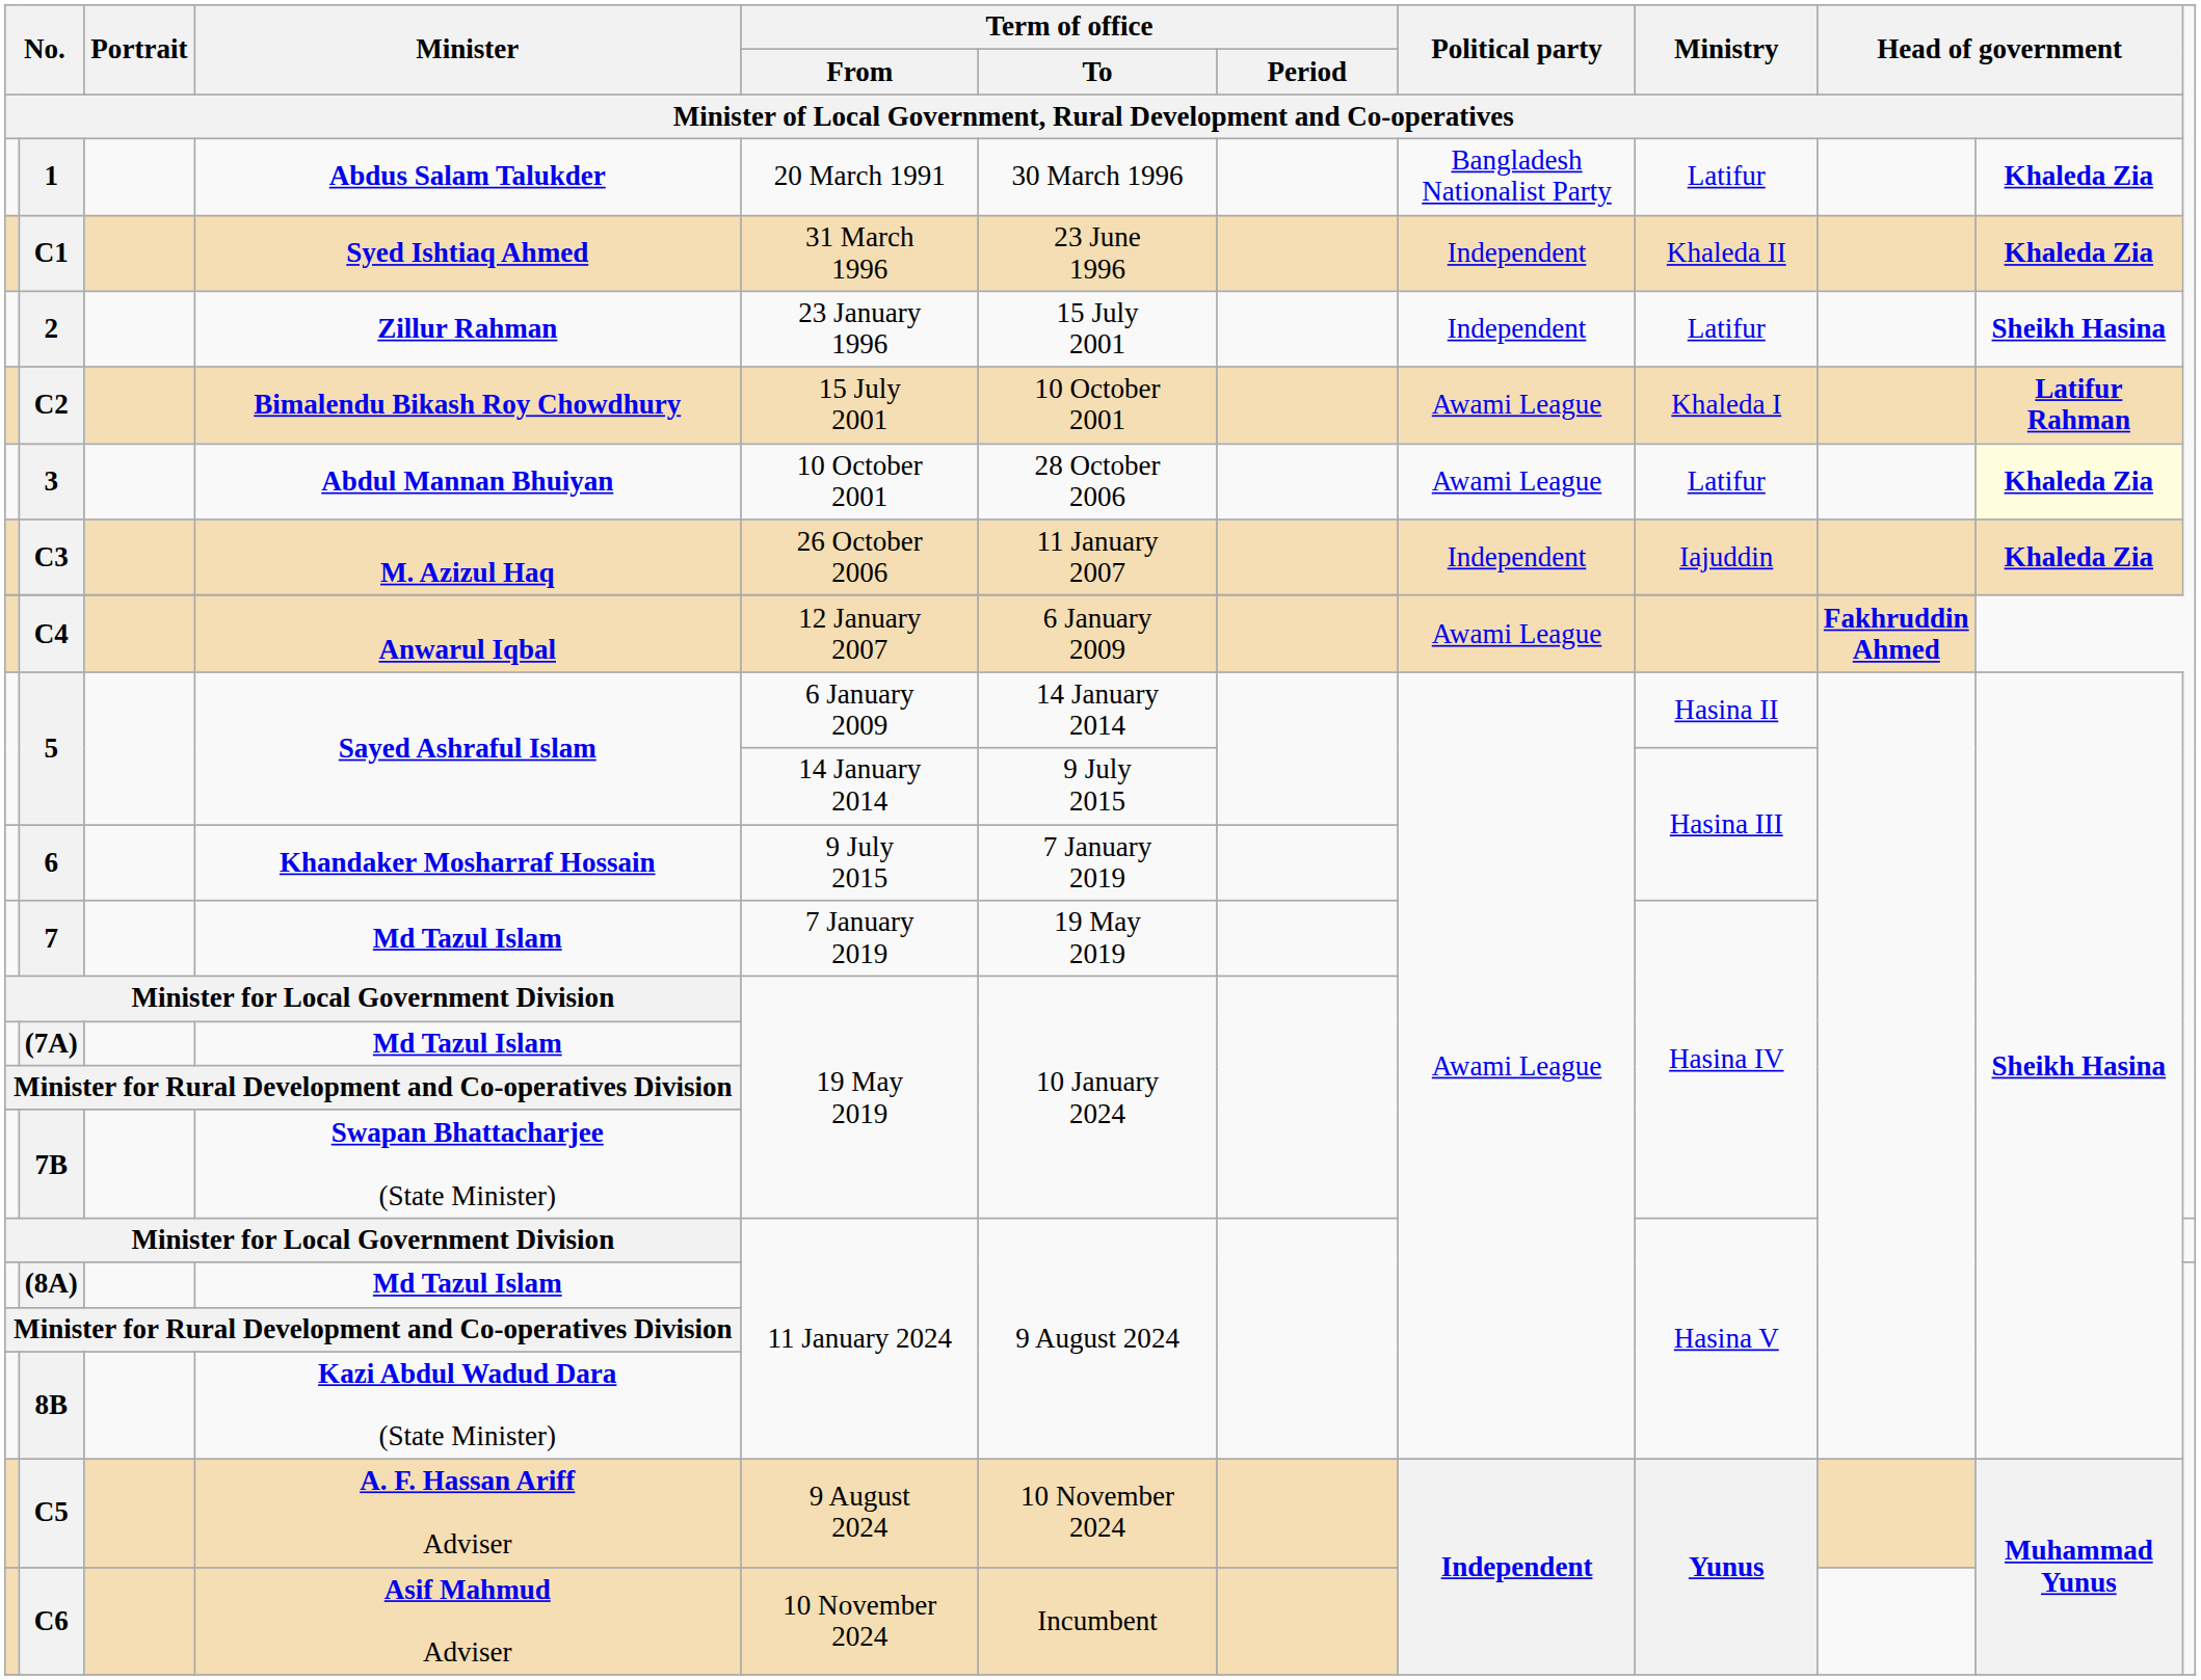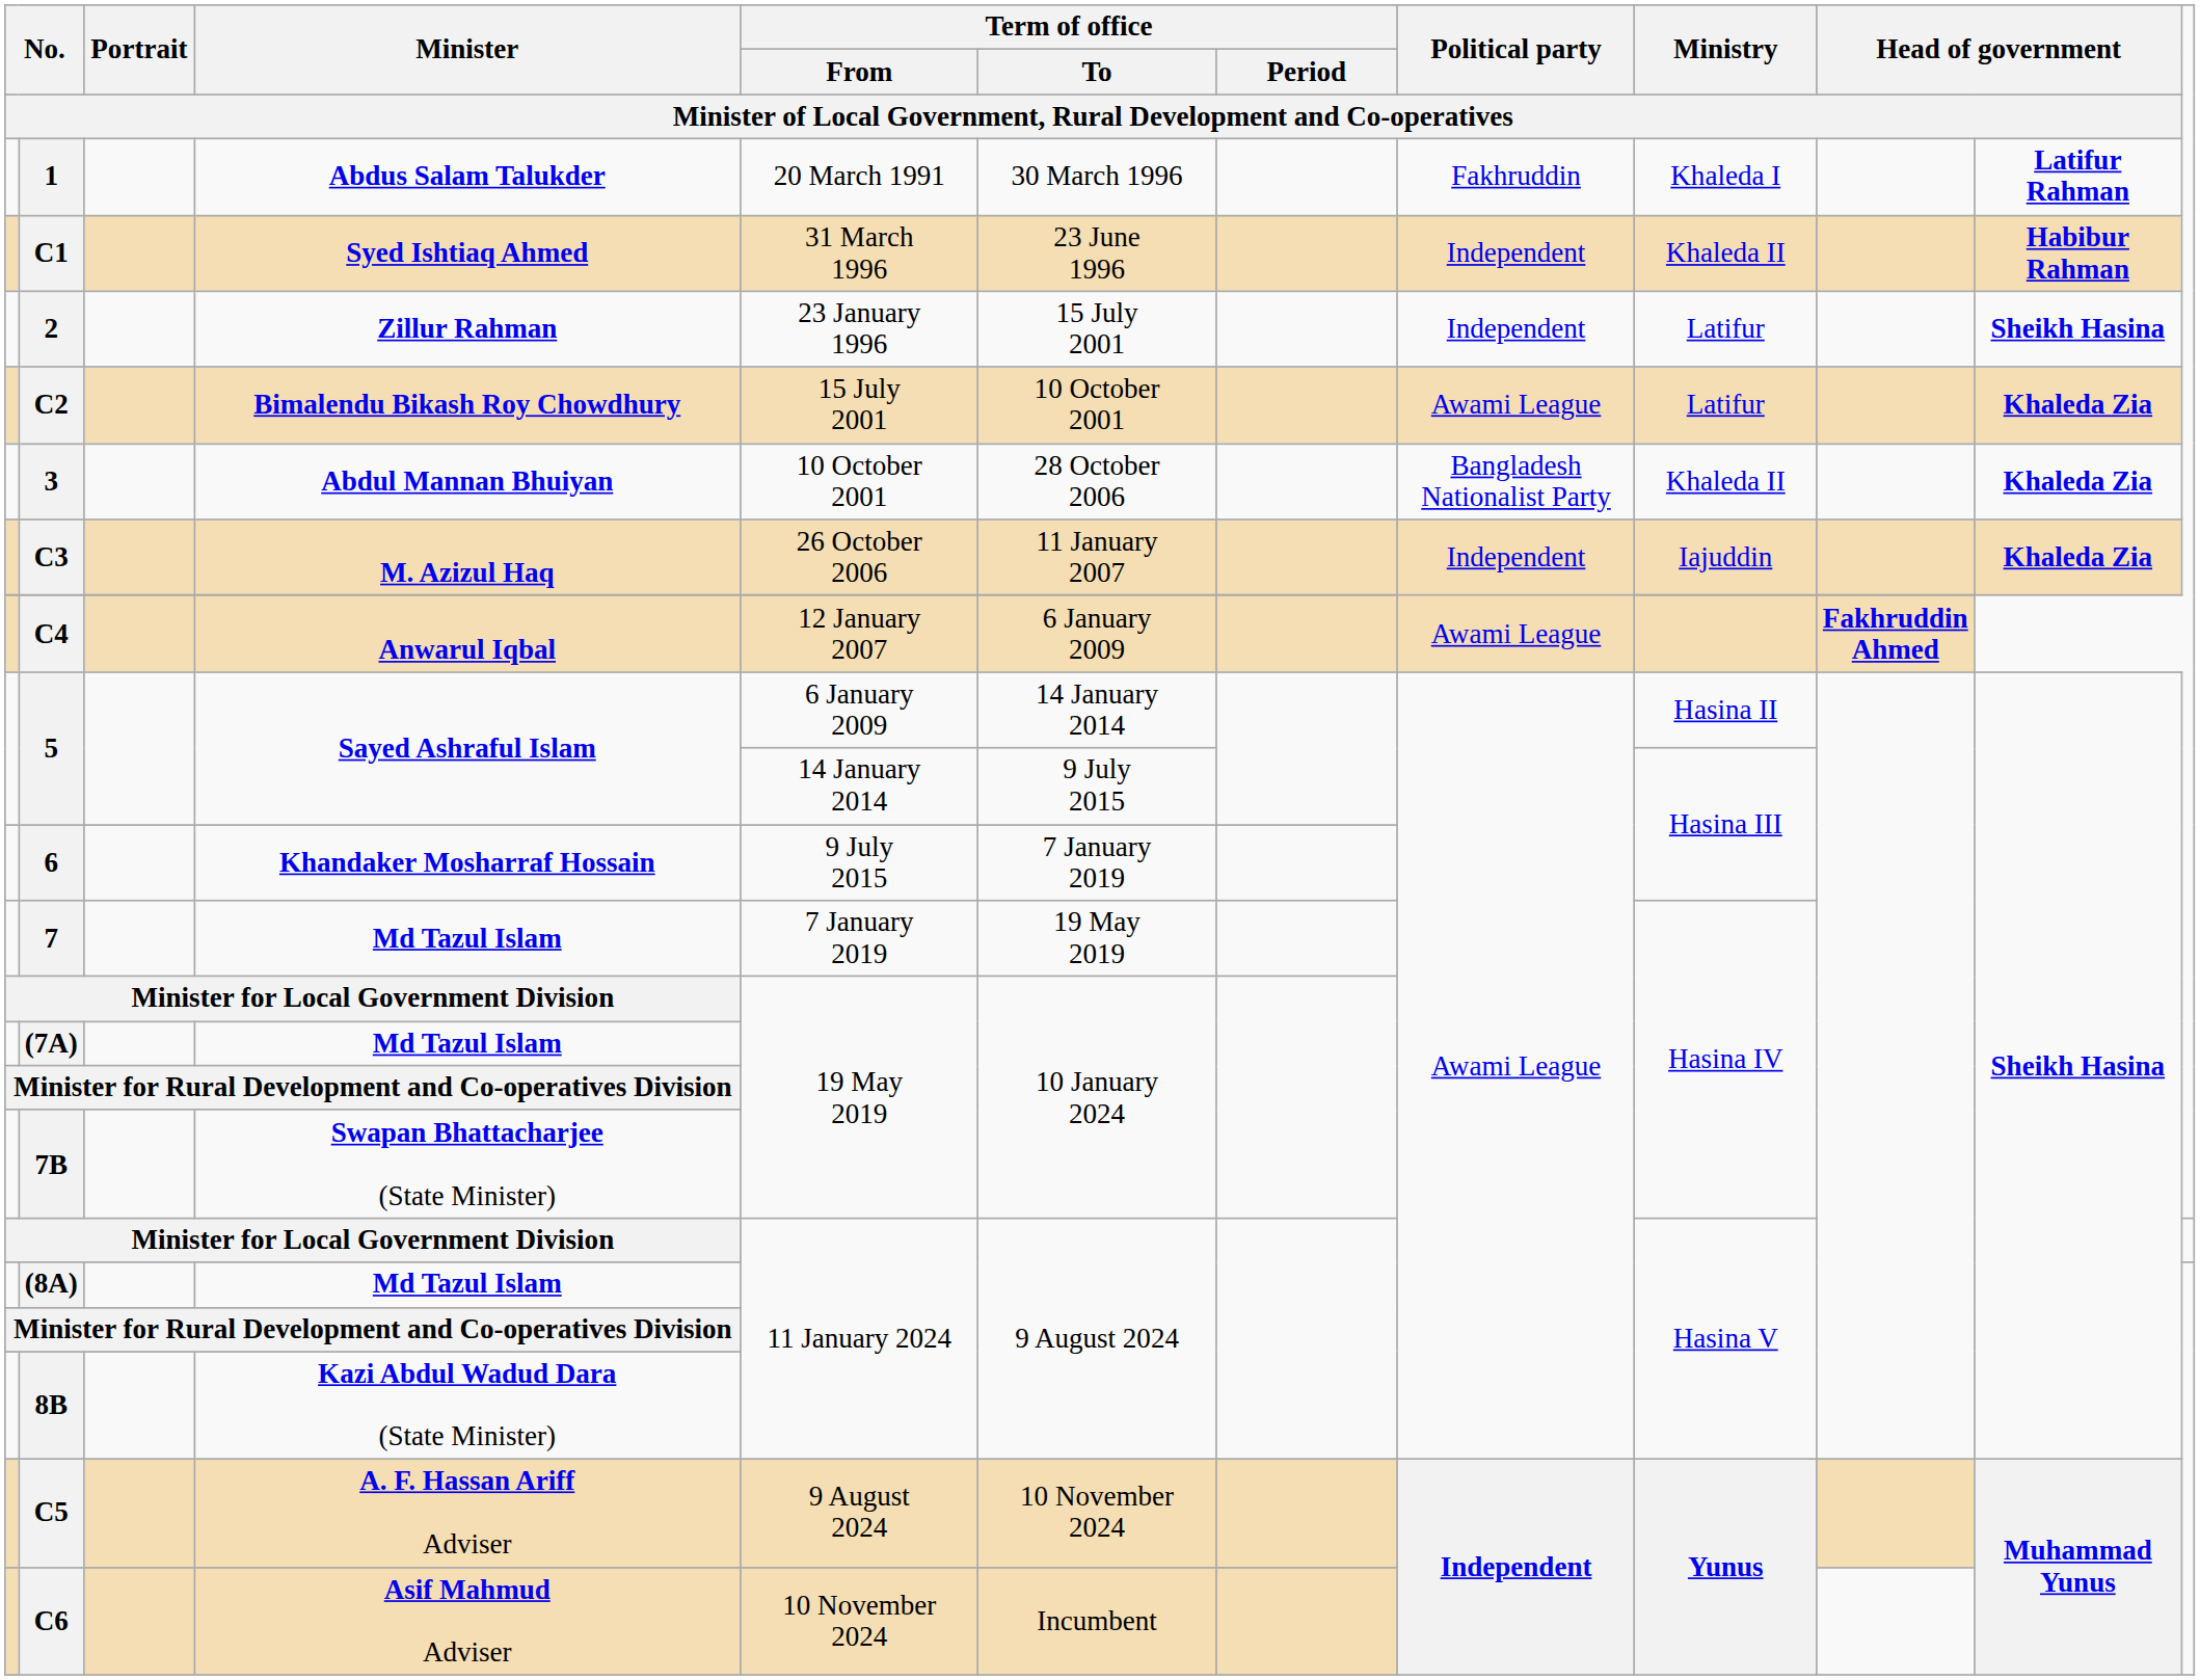1 | column 8: Bangladesh Nationalist Party -> Fakhruddin
1 | column 9: Latifur -> Khaleda I
1 | column 11: Khaleda Zia -> Latifur Rahman
C1 | column 11: Khaleda Zia -> Habibur Rahman
C2 | column 9: Khaleda I -> Latifur
C2 | column 11: Latifur Rahman -> Khaleda Zia
3 | column 8: Awami League -> Bangladesh Nationalist Party
3 | column 9: Latifur -> Khaleda II
3 | column 11: lightyellow background -> no background
